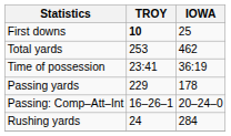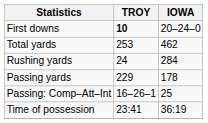First downs | IOWA: 25 -> 20–24–0
rows swapped: Rushing yards <-> Time of possession
Passing: Comp–Att–Int | IOWA: 20–24–0 -> 25
